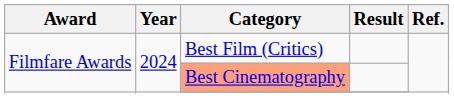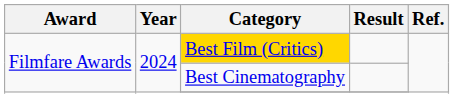Best Film (Critics) | Category: no background -> gold background
Best Cinematography | Category: lightsalmon background -> no background
